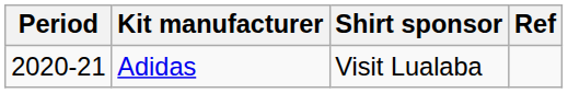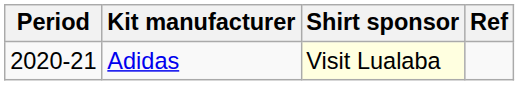Adidas | Shirt sponsor: no background -> lightyellow background
